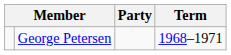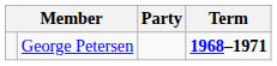George Petersen | Term: normal -> bold
